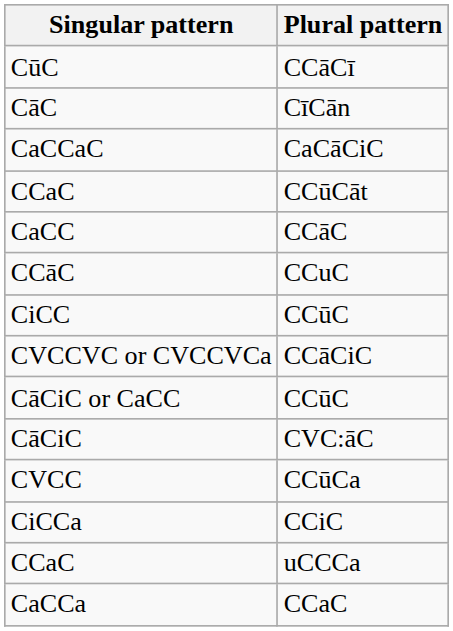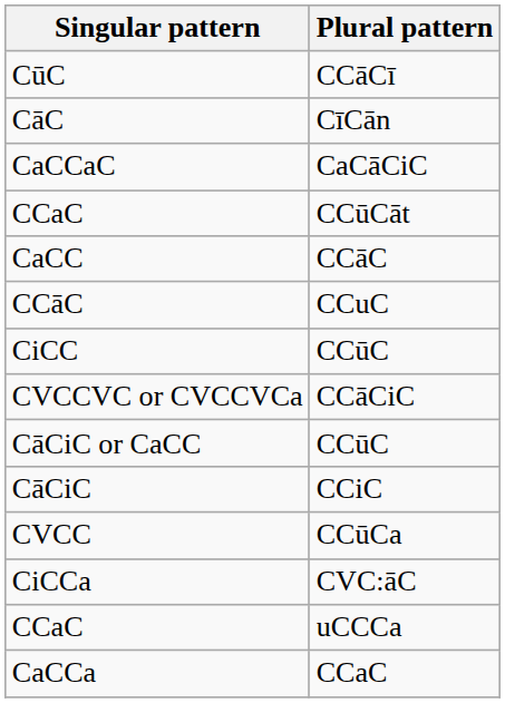row 11 | Plural pattern: CVC:āC -> CCiC
row 13 | Plural pattern: CCiC -> CVC:āC
